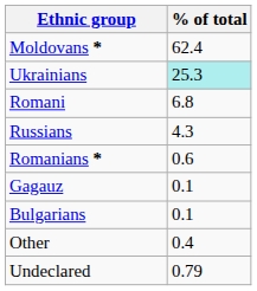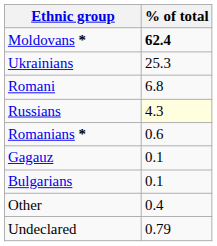Moldovans * | % of total: normal -> bold
Ukrainians | % of total: paleturquoise background -> no background
Russians | % of total: no background -> lightyellow background
